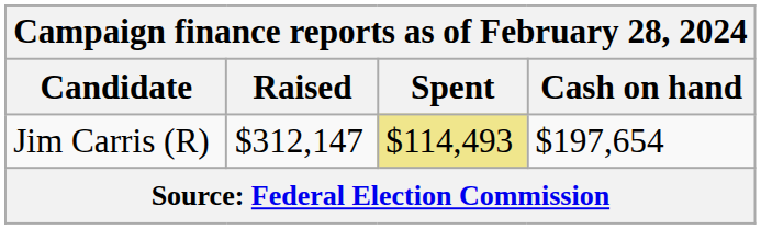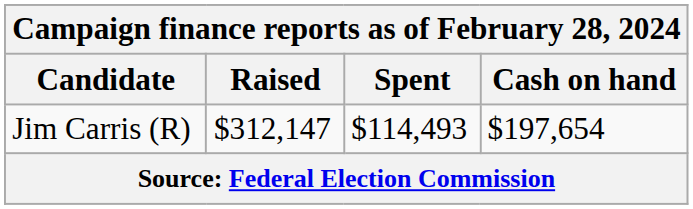Jim Carris (R) | Spent: khaki background -> no background
